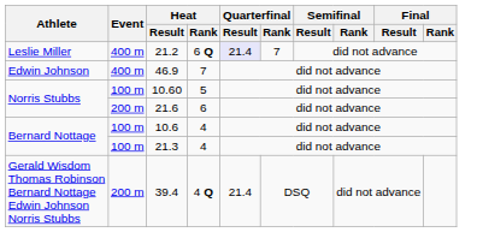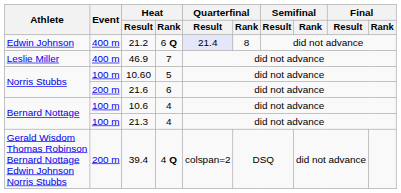21.2 | Athlete: Leslie Miller -> Edwin Johnson
21.2 | Quarterfinal / Rank: 7 -> 8
46.9 | Athlete: Edwin Johnson -> Leslie Miller
39.4 | Quarterfinal / Result: 21.4 -> colspan=2
